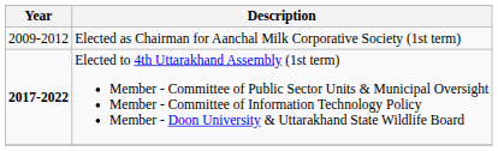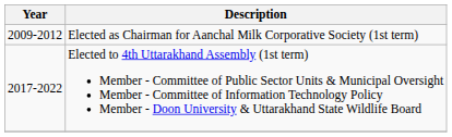row 3 | Year: bold -> normal
